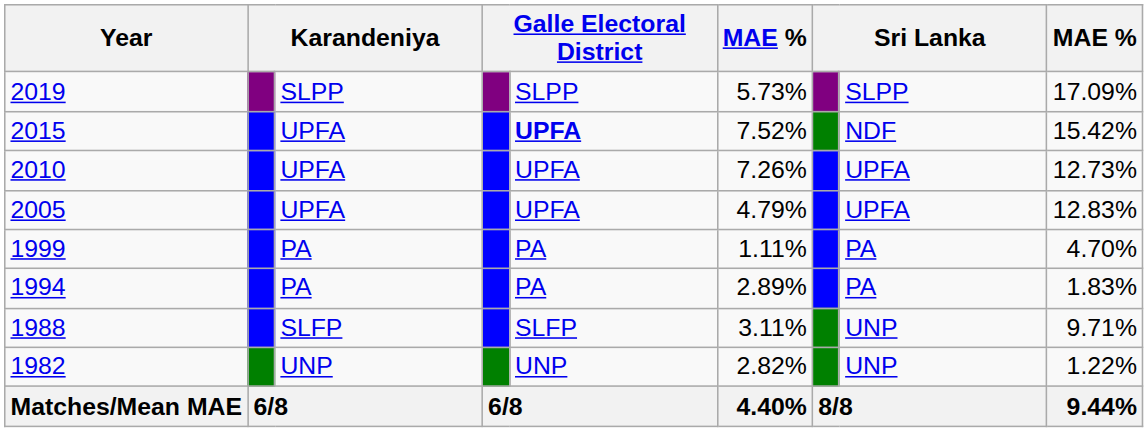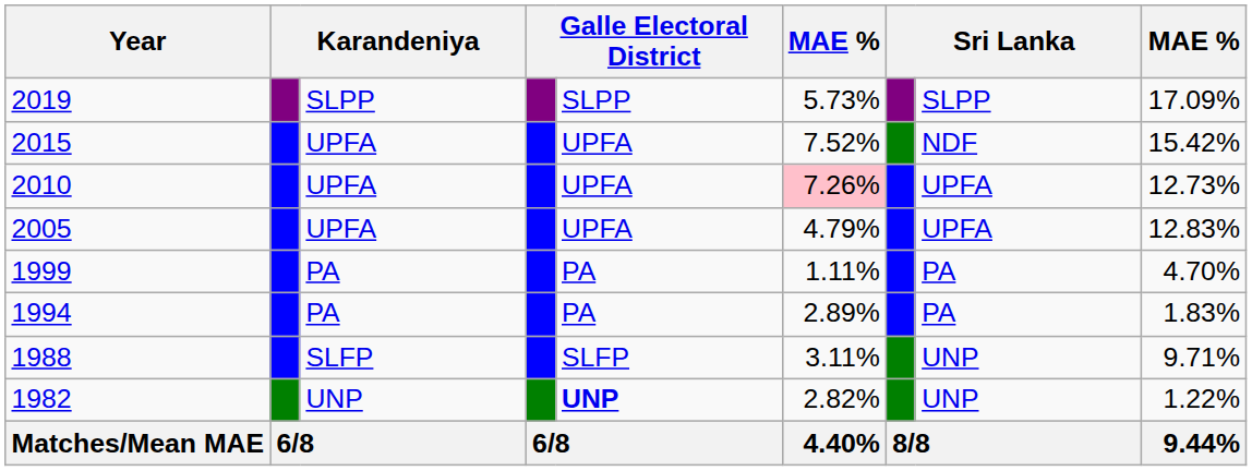2015 | column 5: bold -> normal
2010 | column 6: no background -> pink background
1982 | column 5: normal -> bold
